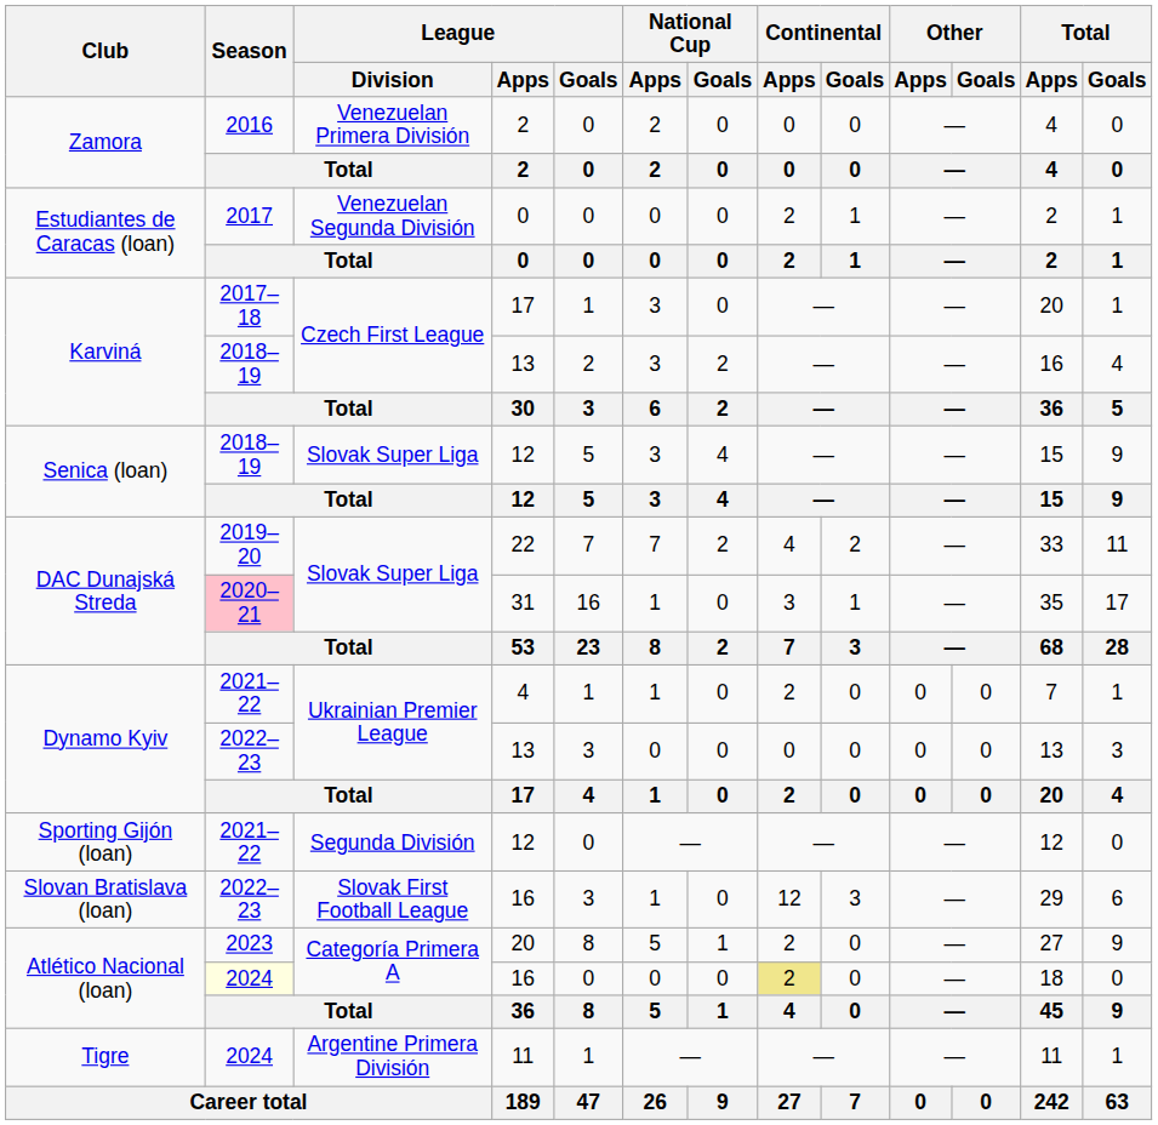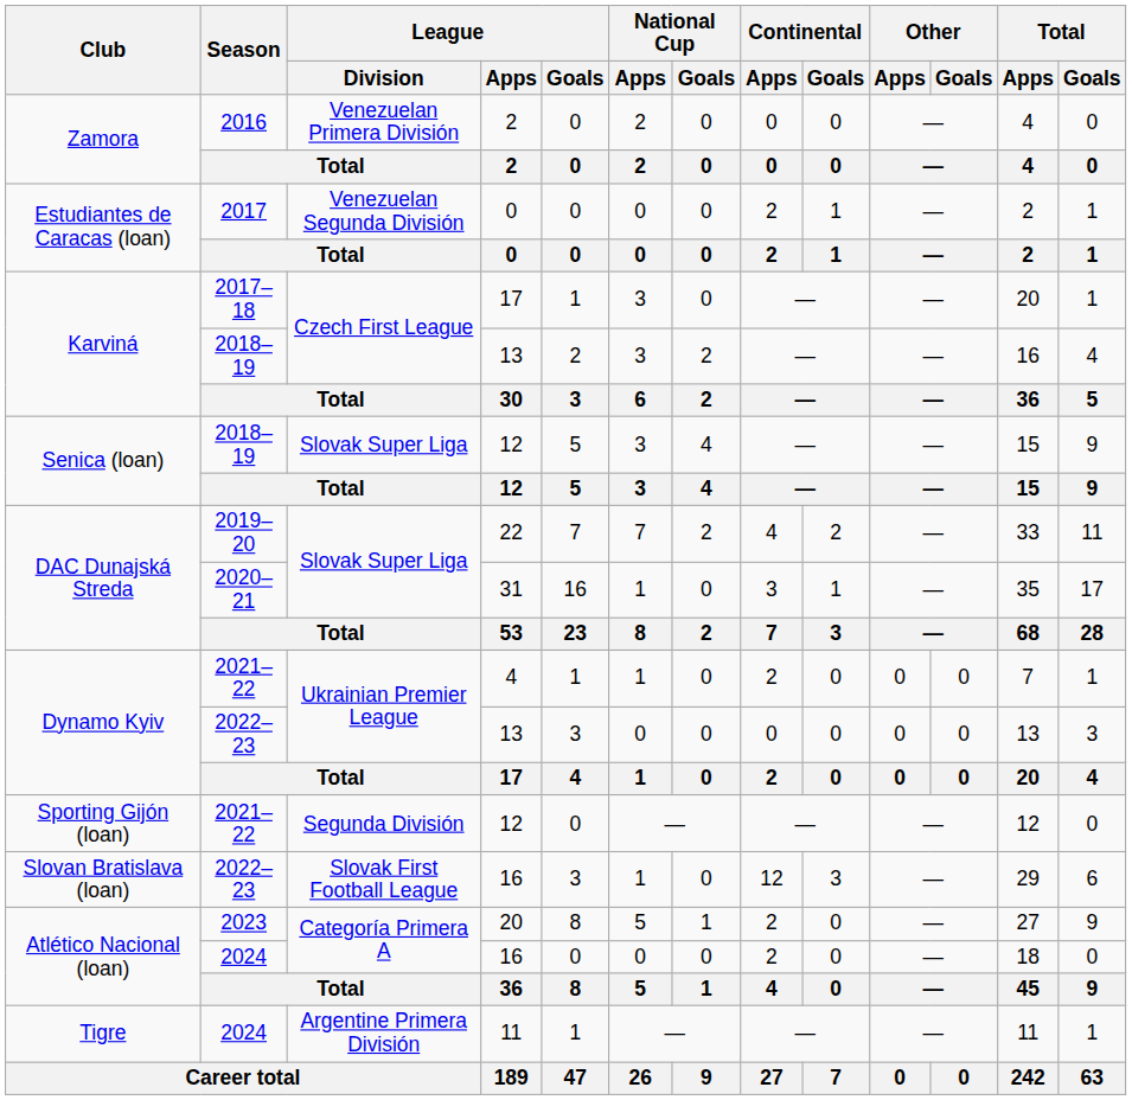31 | Season: pink background -> no background
Atlético Nacional (loan) / 16 | Season: lightyellow background -> no background
Atlético Nacional (loan) / 16 | Continental / Apps: khaki background -> no background
